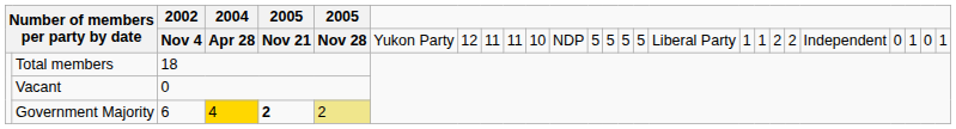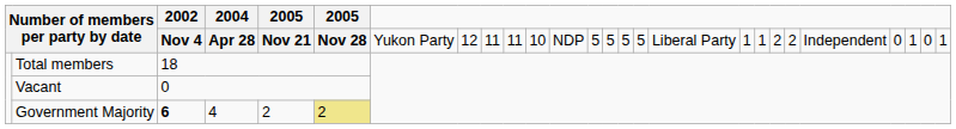Government Majority | 2002: normal -> bold
Government Majority | 2004: gold background -> no background
Government Majority | column 5: bold -> normal
